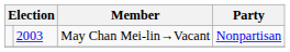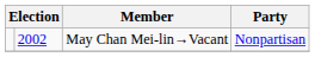May Chan Mei-lin→Vacant | column 2: 2003 -> 2002
